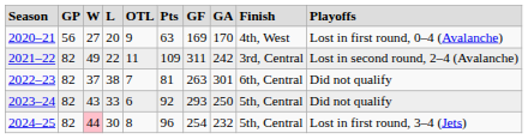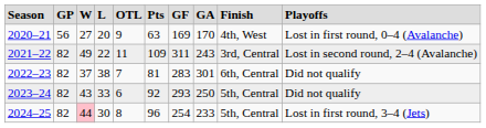2021–22 | column 8: 242 -> 243
2022–23 | column 7: 263 -> 283
2024–25 | column 8: 232 -> 233
